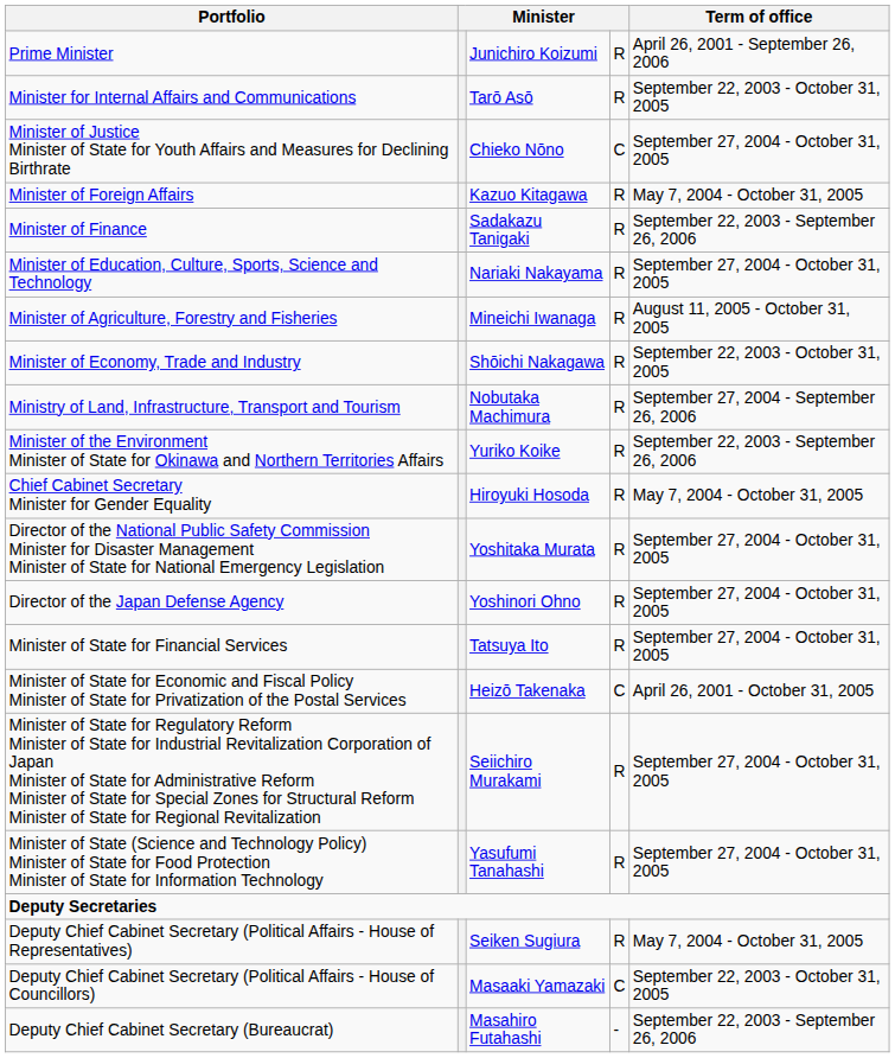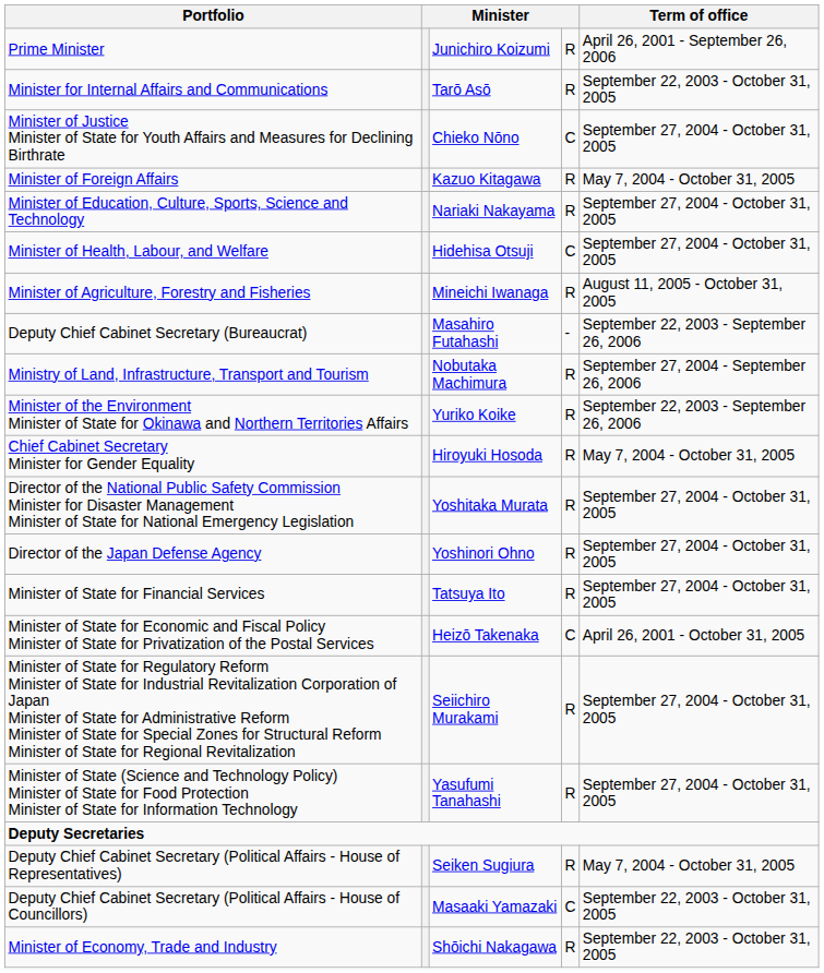- row: Minister of Finance | Sadakazu Tanigaki | R | September 22, 2003 - September 26, 2006
+ row: Minister of Health, Labour, and Welfare | Hidehisa Otsuji | C | September 27, 2004 - October 31, 2005
rows swapped: Minister of Economy, Trade and Industry <-> Deputy Chief Cabinet Secretary (Bureaucrat)
